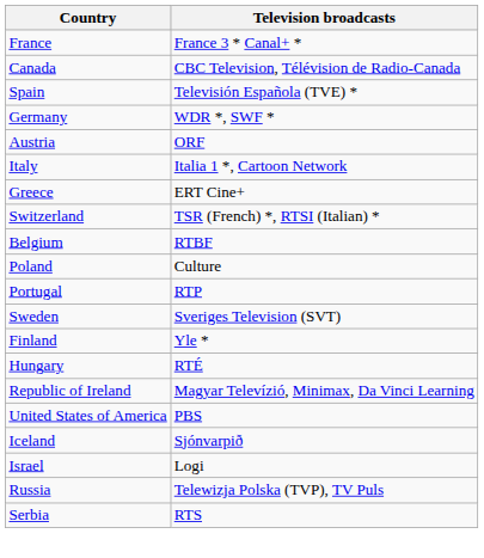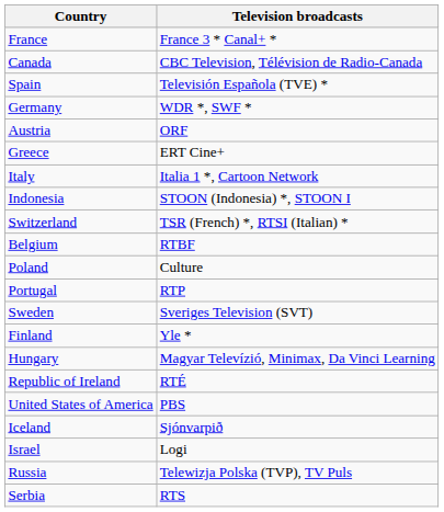rows swapped: Italy <-> Greece
+ row: Indonesia | STOON (Indonesia) *, STOON I
Hungary | Television broadcasts: RTÉ -> Magyar Televízió, Minimax, Da Vinci Learning
Republic of Ireland | Television broadcasts: Magyar Televízió, Minimax, Da Vinci Learning -> RTÉ
